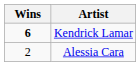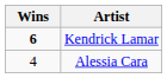Alessia Cara | Wins: 2 -> 4
